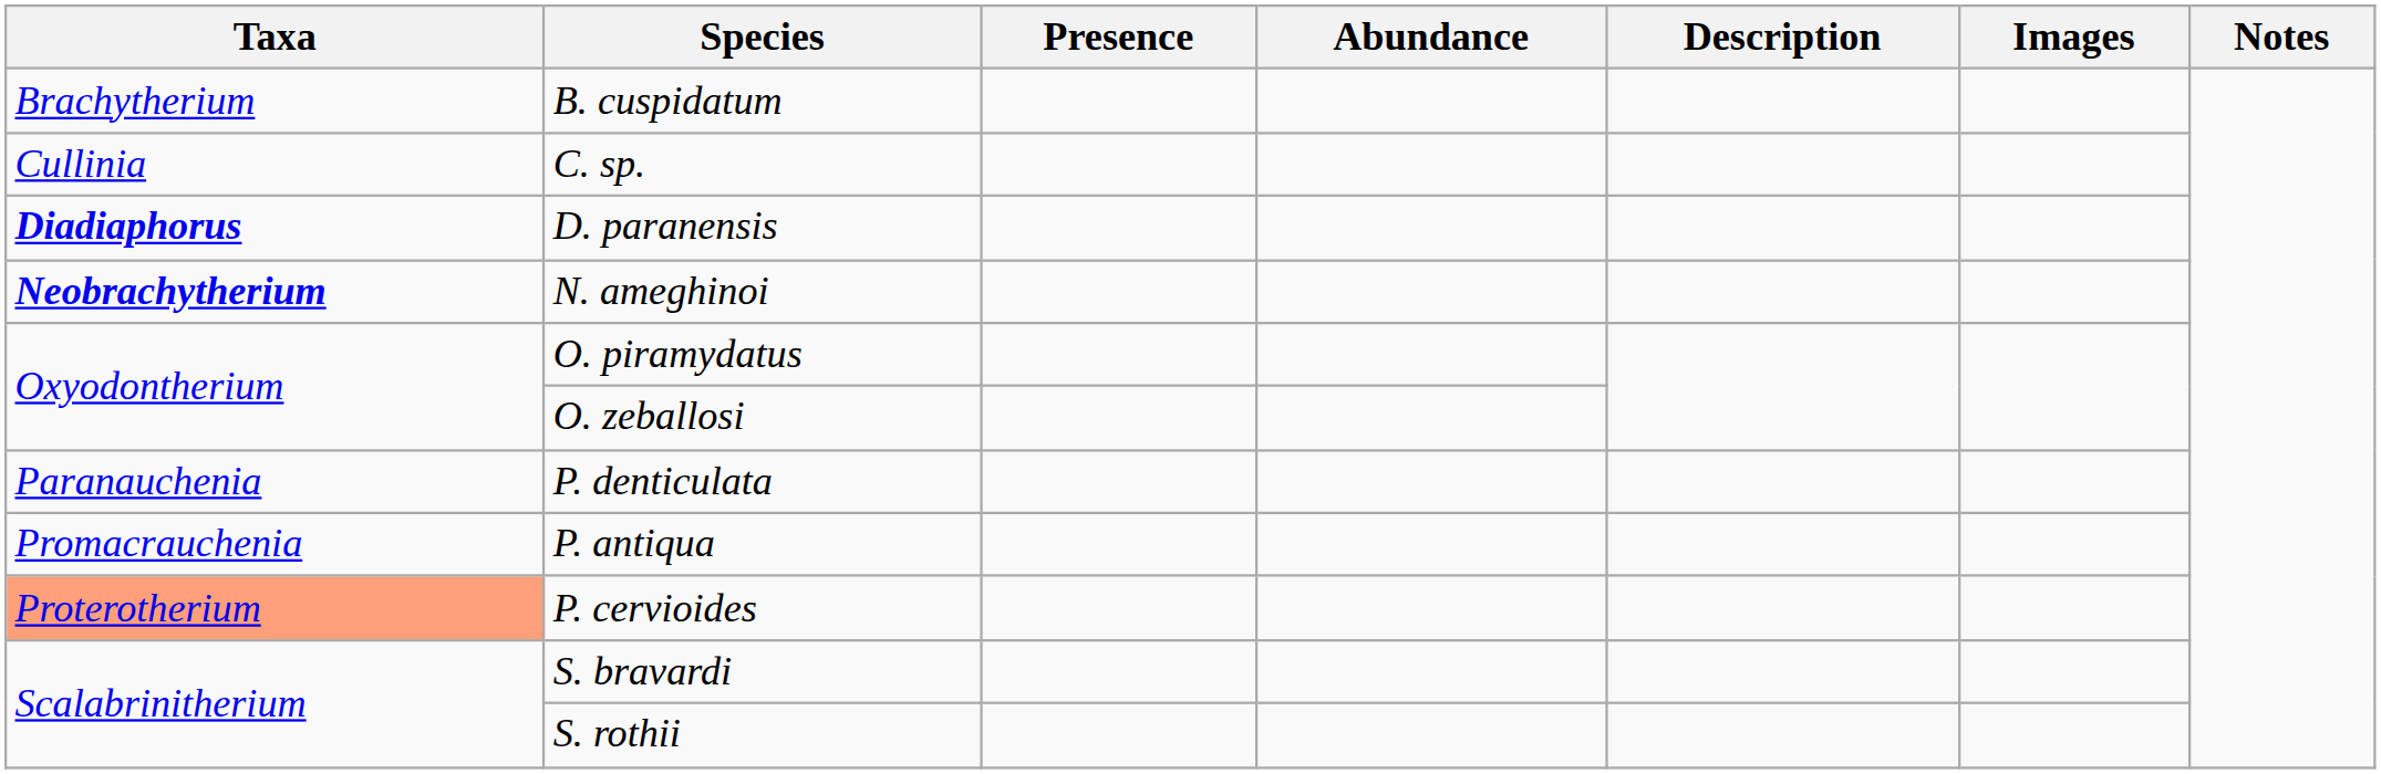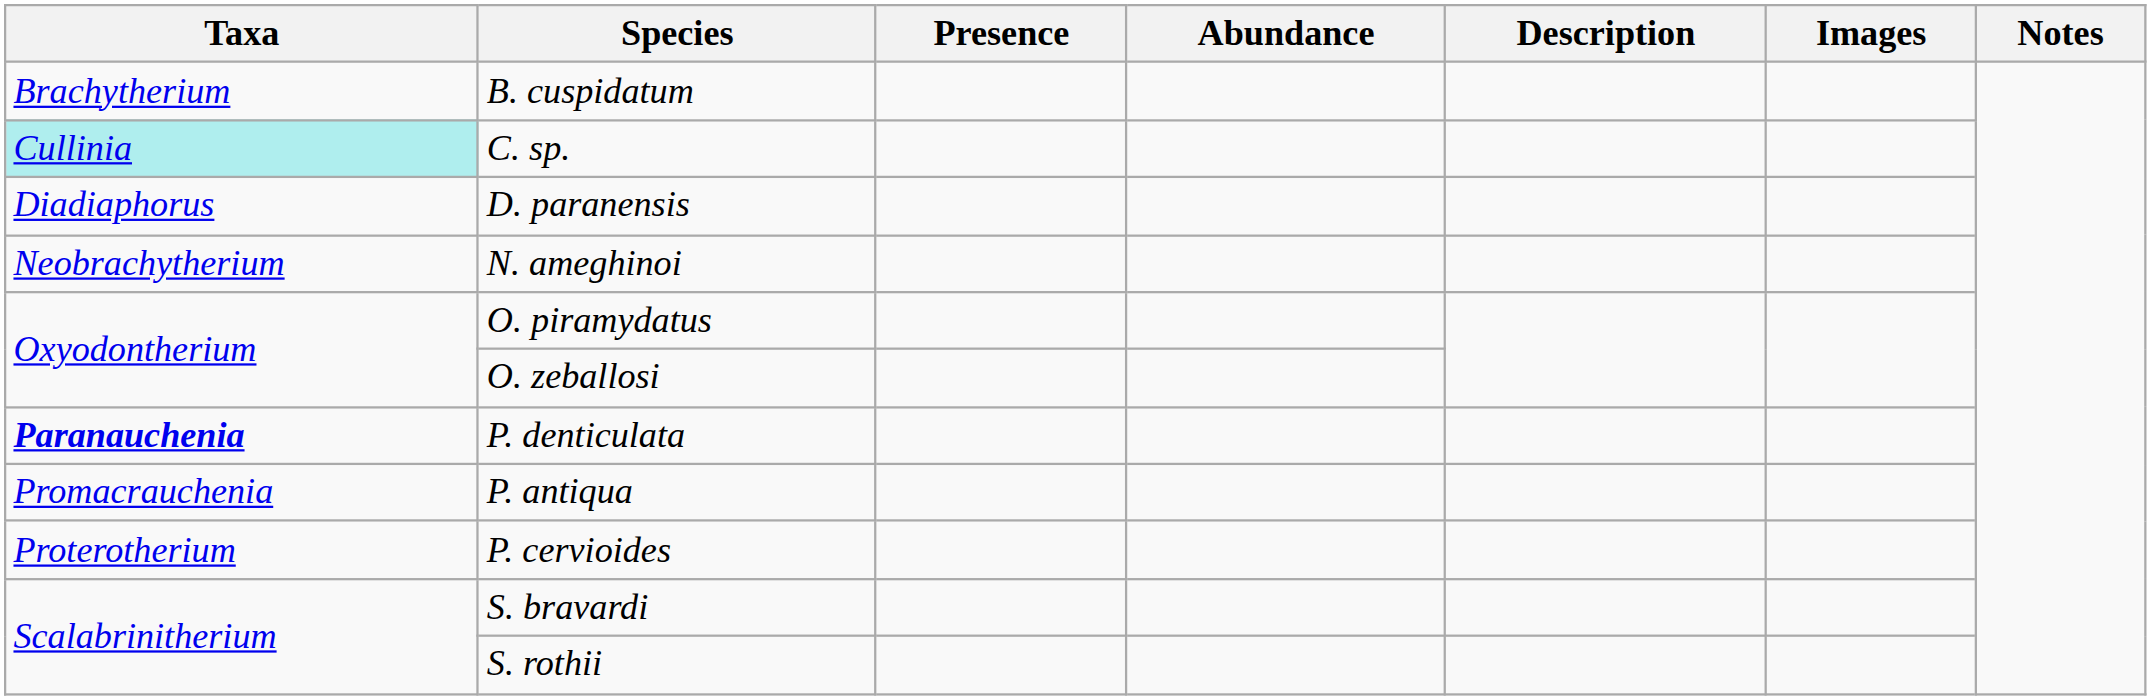C. sp. | Taxa: no background -> paleturquoise background
D. paranensis | Taxa: bold -> normal
N. ameghinoi | Taxa: bold -> normal
P. denticulata | Taxa: normal -> bold
P. cervioides | Taxa: lightsalmon background -> no background
